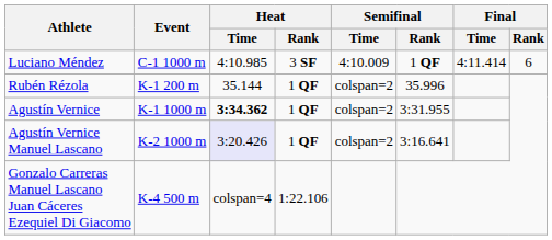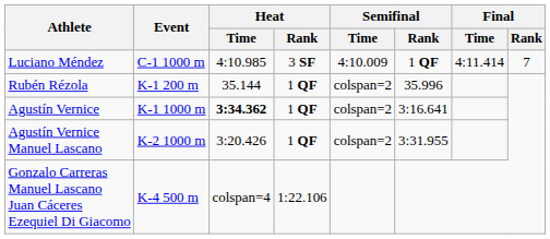Luciano Méndez | Final / Rank: 6 -> 7
Agustín Vernice | Semifinal / Rank: 3:31.955 -> 3:16.641
Agustín Vernice Manuel Lascano | Heat / Time: lavender background -> no background
Agustín Vernice Manuel Lascano | Semifinal / Rank: 3:16.641 -> 3:31.955
